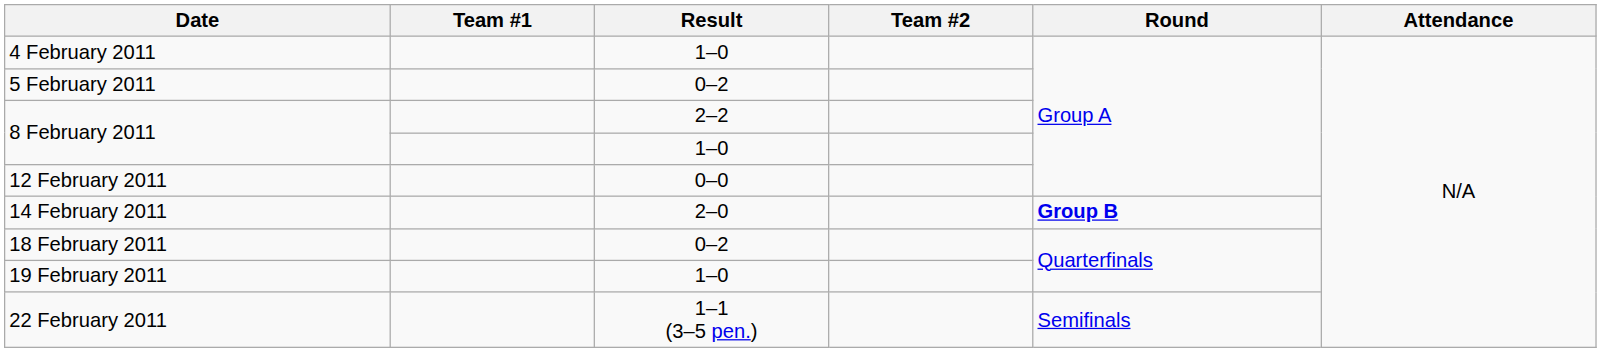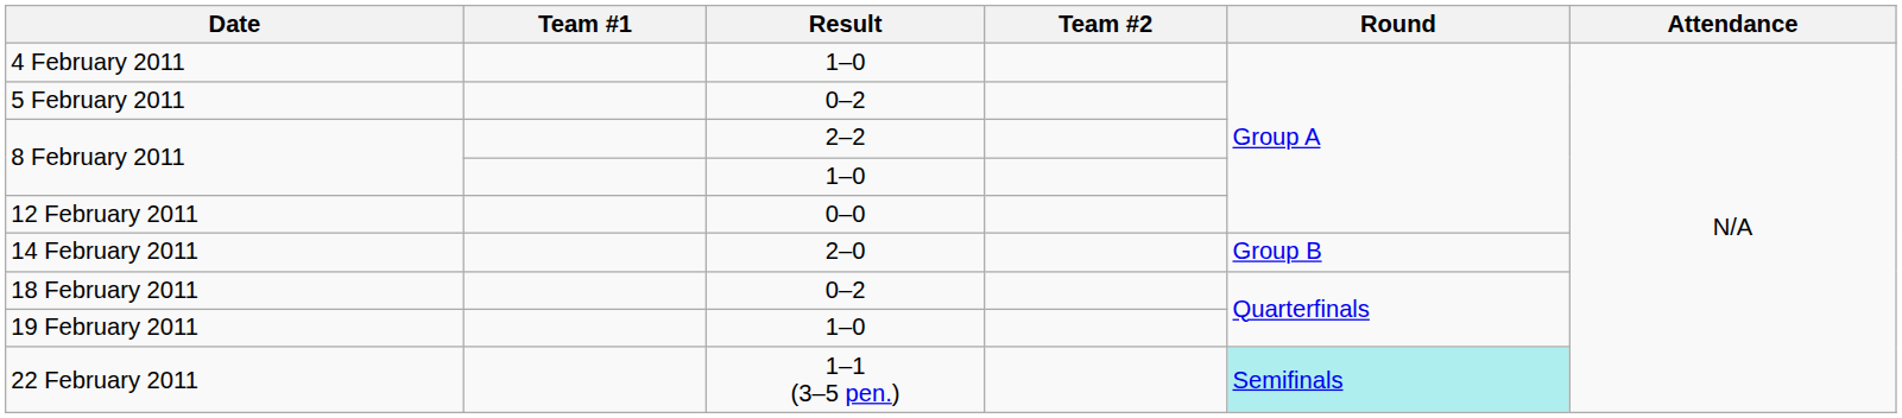14 February 2011 | Round: bold -> normal
22 February 2011 | Round: no background -> paleturquoise background
